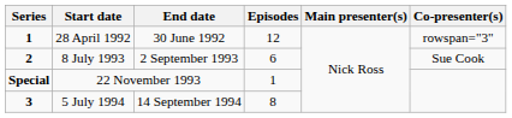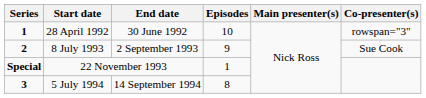28 April 1992 | Episodes: 12 -> 10
8 July 1993 | Episodes: 6 -> 9
